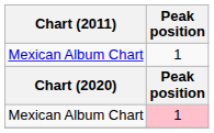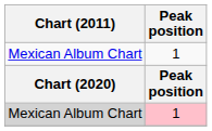row 4 | Chart (2011): no background -> lightgrey background
